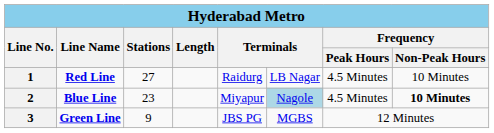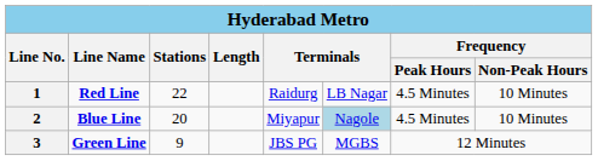1 | Stations: 27 -> 22
2 | Stations: 23 -> 20
2 | Frequency / Non-Peak Hours: bold -> normal
